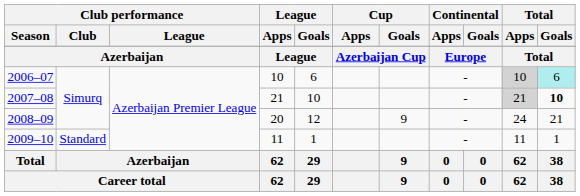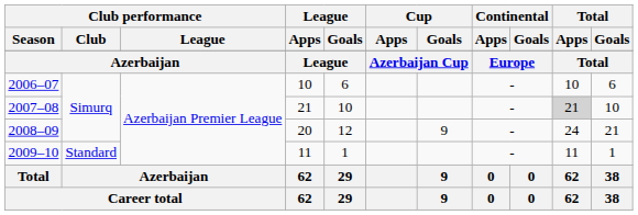2006–07 | Total / Apps: lightgrey background -> no background
2006–07 | Total / Goals: paleturquoise background -> no background
2007–08 | Total / Goals: bold -> normal
